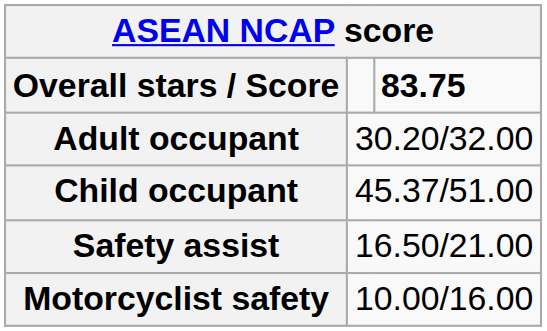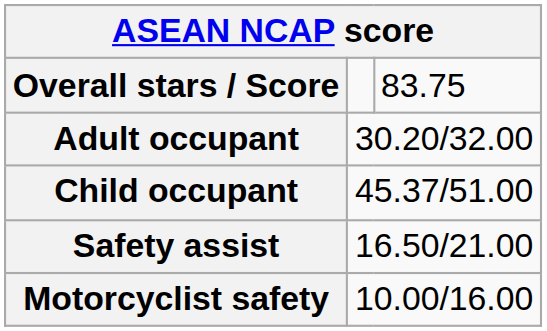Overall stars / Score | column 3: bold -> normal
